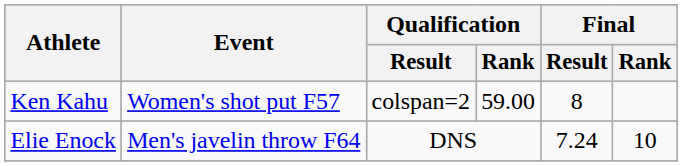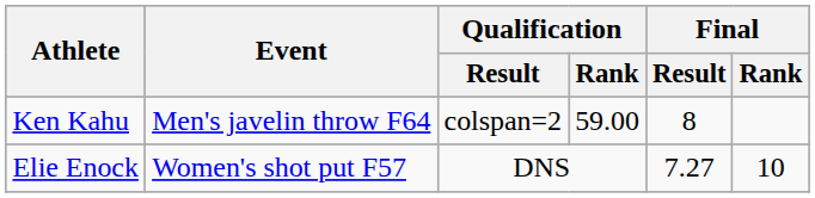Ken Kahu | Event: Women's shot put F57 -> Men's javelin throw F64
Elie Enock | Event: Men's javelin throw F64 -> Women's shot put F57
Elie Enock | Final / Result: 7.24 -> 7.27
